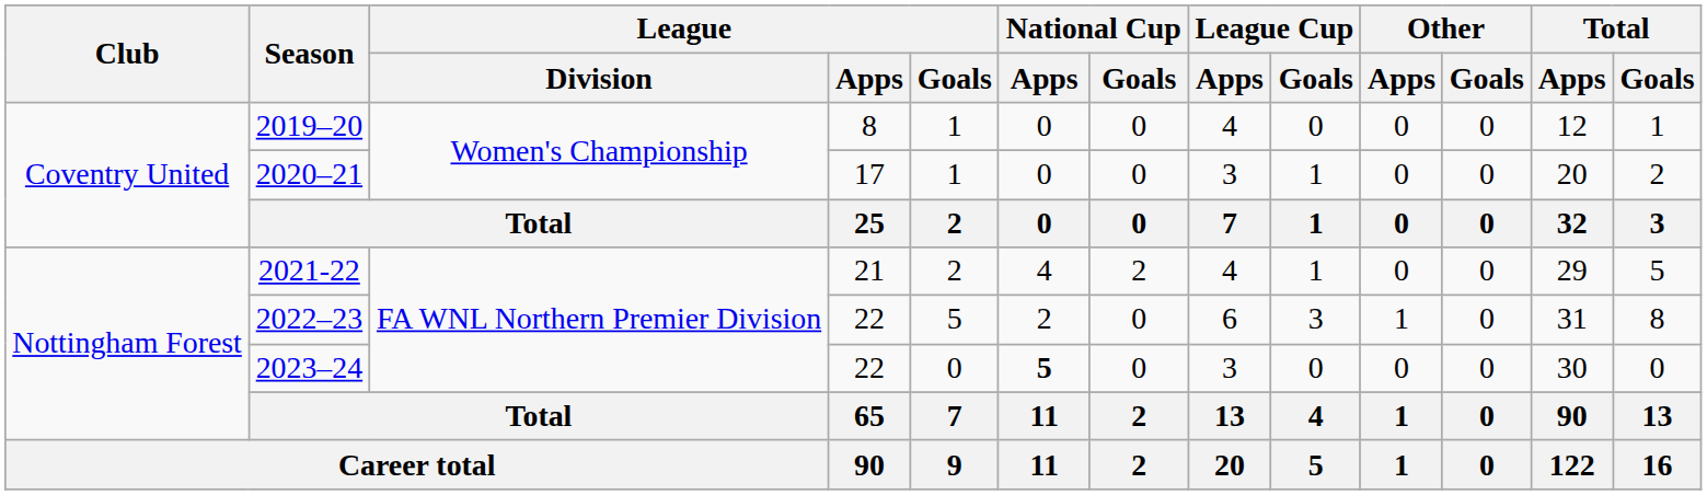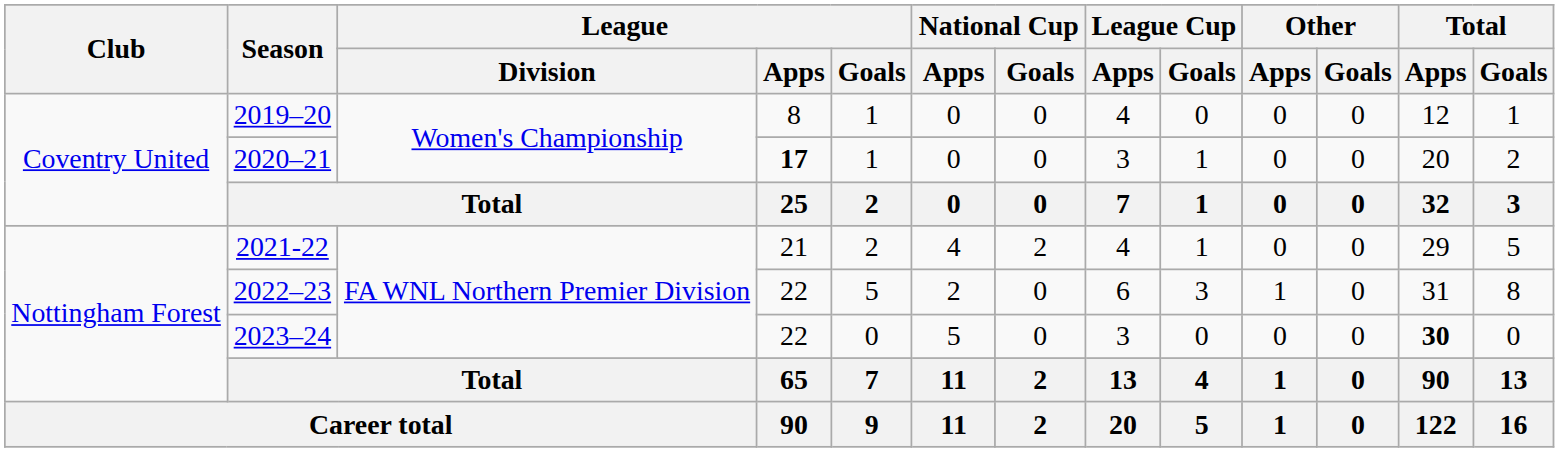2020–21 | League / Apps: normal -> bold
2023–24 | National Cup / Apps: bold -> normal
2023–24 | Total / Apps: normal -> bold
